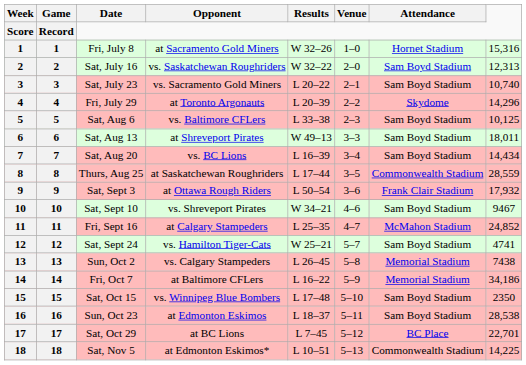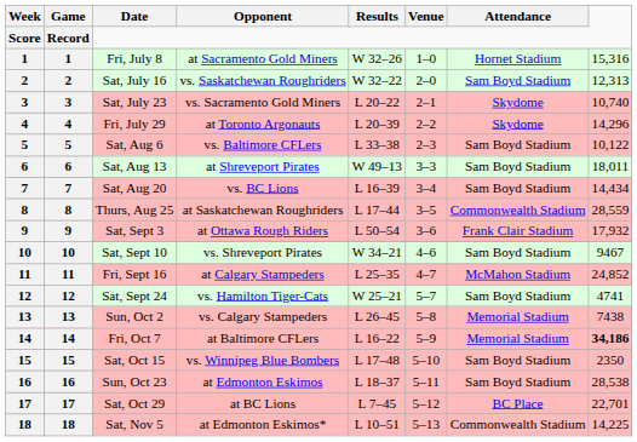Sat, July 23 | Attendance: Sam Boyd Stadium -> Skydome
Sat, Aug 6 | column 8: 10,125 -> 10,122
Fri, Oct 7 | column 8: normal -> bold
